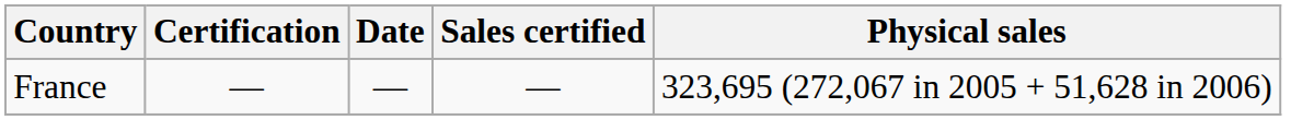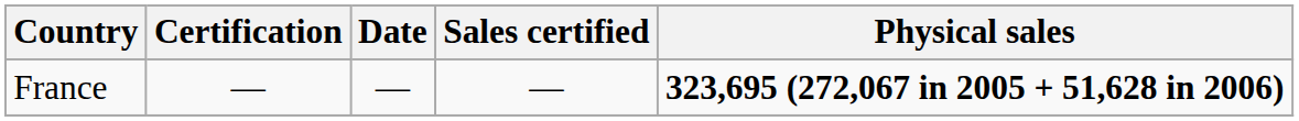France | Physical sales: normal -> bold
